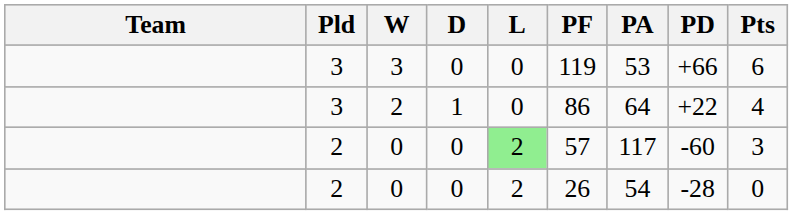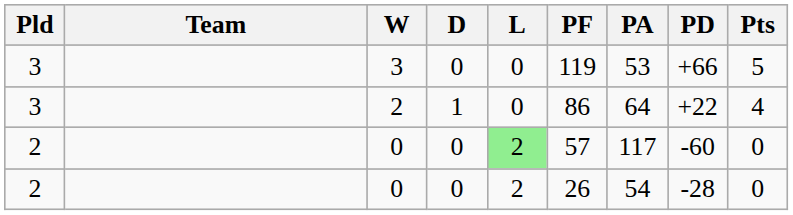columns swapped: Team <-> Pld
row 2 | Pts: 6 -> 5
row 4 | Pts: 3 -> 0
